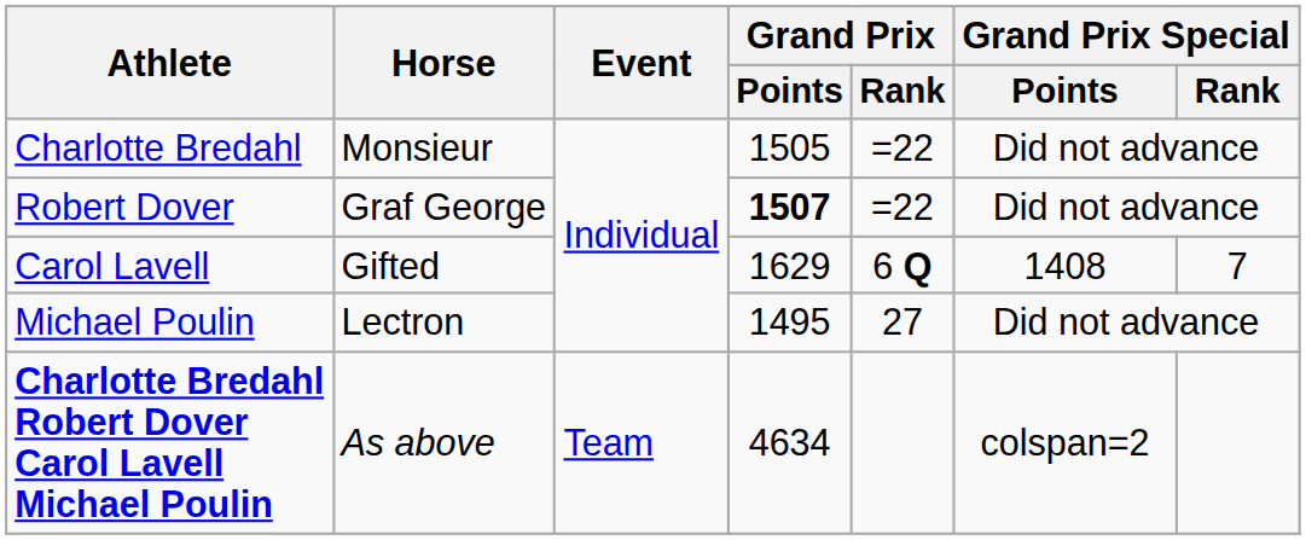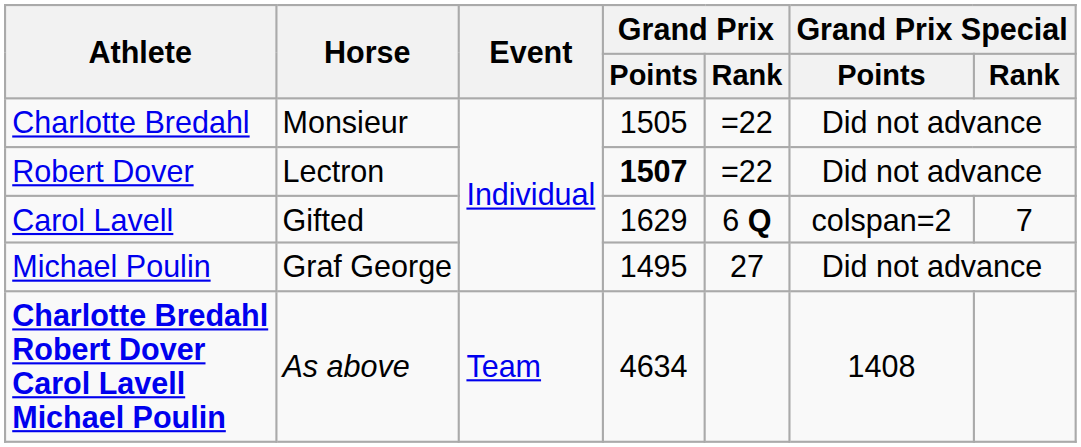Robert Dover | Horse: Graf George -> Lectron
Carol Lavell | Grand Prix Special / Points: 1408 -> colspan=2
Michael Poulin | Horse: Lectron -> Graf George
Charlotte Bredahl Robert Dover Carol Lavell Michael Poulin | Grand Prix Special / Points: colspan=2 -> 1408
